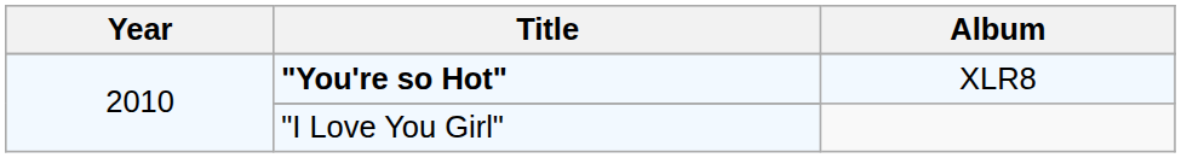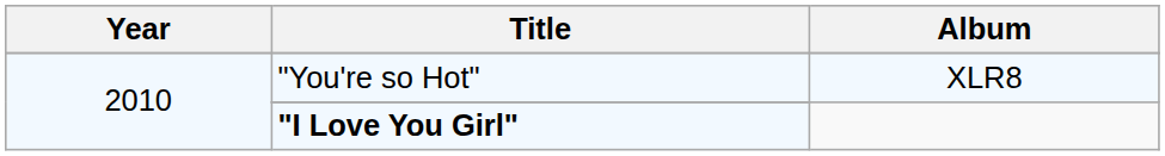"You're so Hot" | Title: bold -> normal
"I Love You Girl" | Title: normal -> bold
